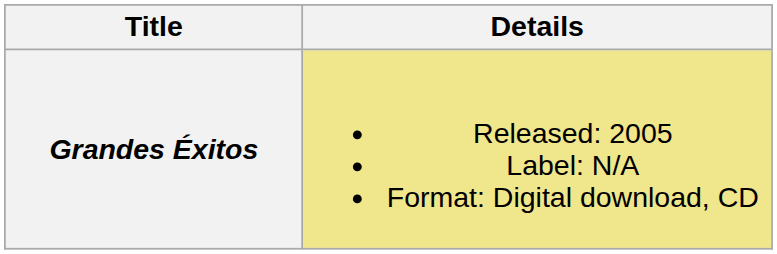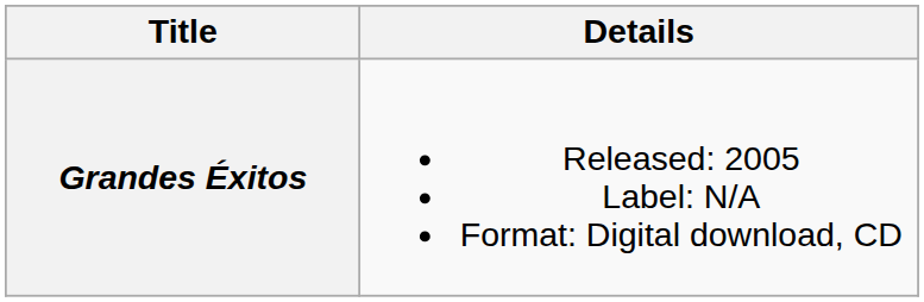Grandes Éxitos | Details: khaki background -> no background
